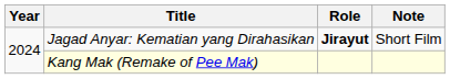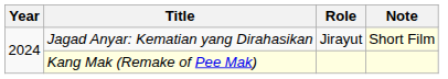Jagad Anyar: Kematian yang Dirahasikan | Role: bold -> normal
Jagad Anyar: Kematian yang Dirahasikan | Note: no background -> lightyellow background
